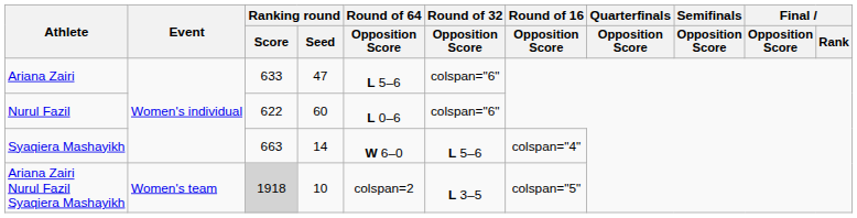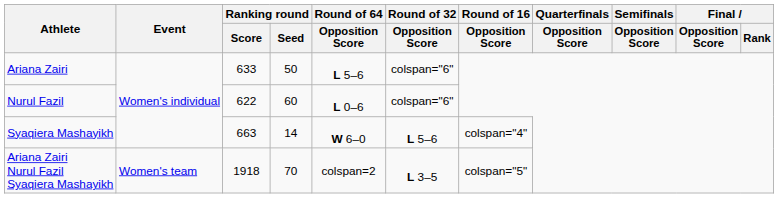Ariana Zairi | Ranking round / Seed: 47 -> 50
Ariana Zairi Nurul Fazil Syaqiera Mashayikh | Ranking round / Score: lightgrey background -> no background
Ariana Zairi Nurul Fazil Syaqiera Mashayikh | Ranking round / Seed: 10 -> 70
